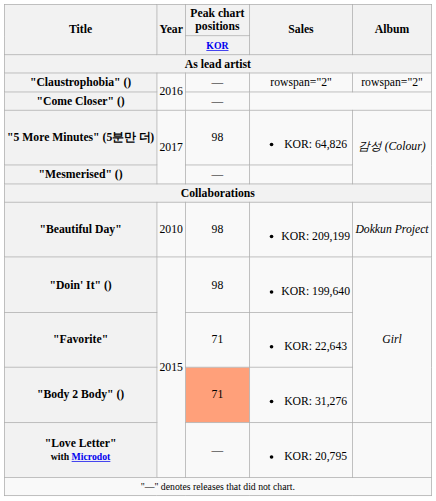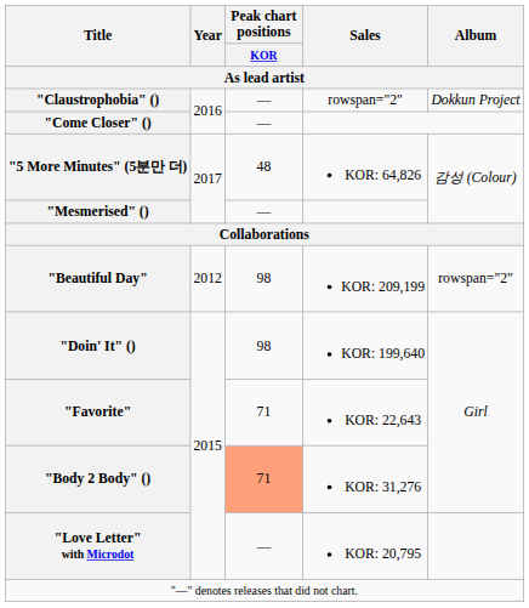"Claustrophobia" () | Album: rowspan="2" -> Dokkun Project
"5 More Minutes" (5분만 더) | Peak chart positions / KOR: 98 -> 48
"Beautiful Day" | Year: 2010 -> 2012
"Beautiful Day" | Album: Dokkun Project -> rowspan="2"
